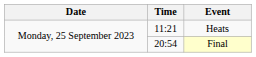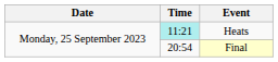Heats | Time: no background -> paleturquoise background
